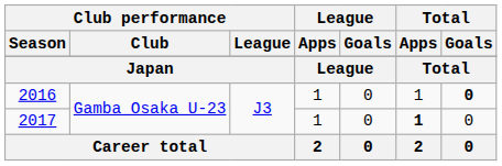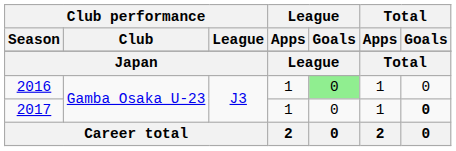2016 | League / Goals: no background -> lightgreen background
2016 | Total / Goals: bold -> normal
2017 | Total / Apps: bold -> normal
2017 | Total / Goals: normal -> bold
